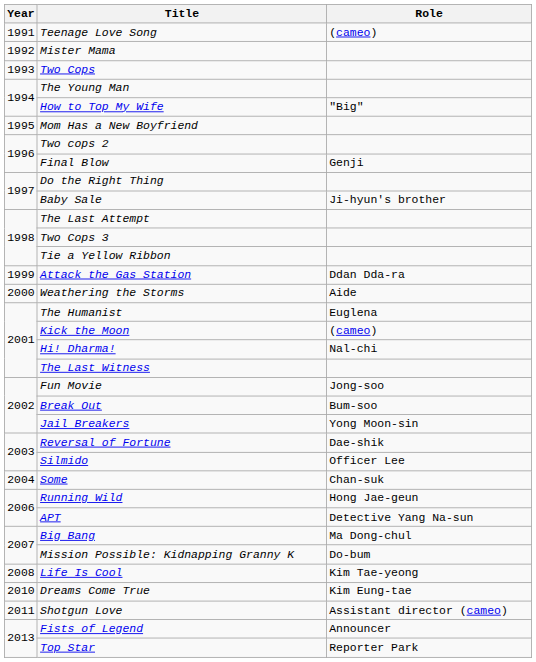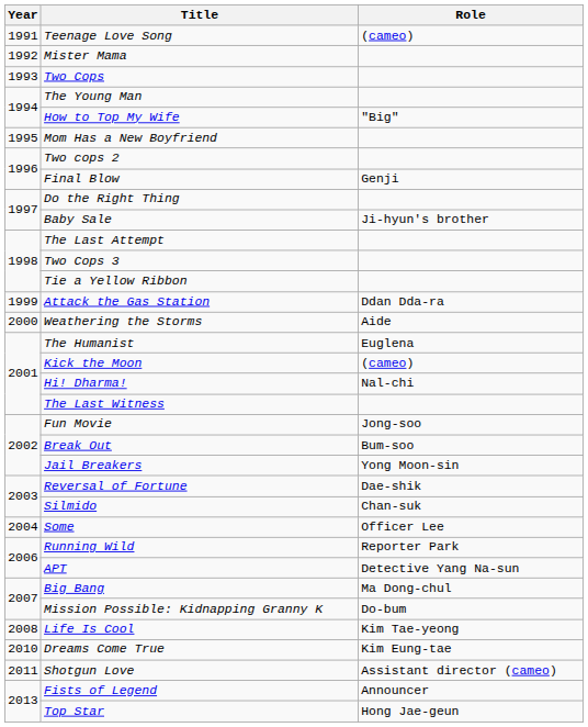Silmido | Role: Officer Lee -> Chan-suk
Some | Role: Chan-suk -> Officer Lee
Running Wild | Role: Hong Jae-geun -> Reporter Park
Top Star | Role: Reporter Park -> Hong Jae-geun
